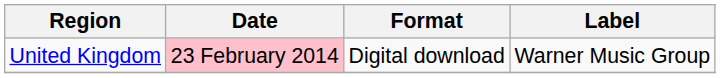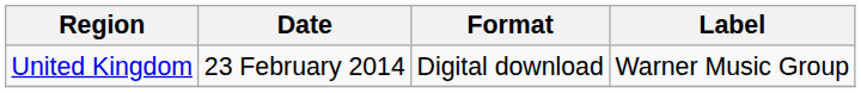United Kingdom | Date: pink background -> no background
